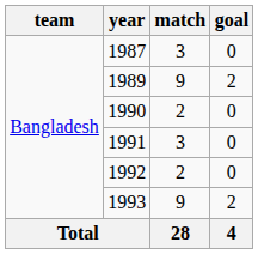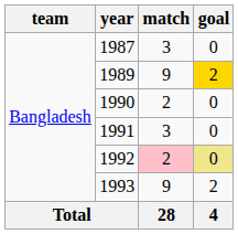1989 | goal: no background -> gold background
1992 | match: no background -> pink background
1992 | goal: no background -> khaki background
